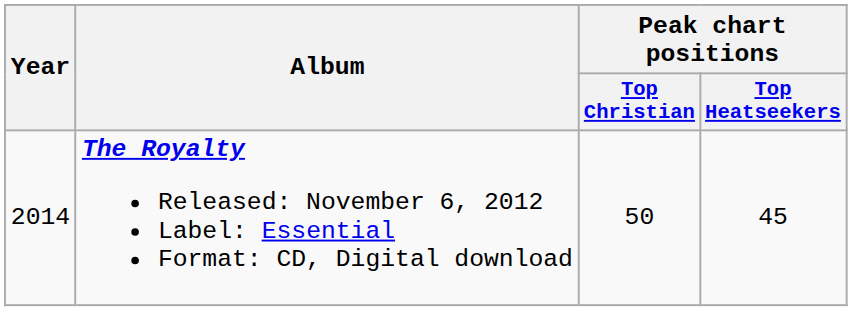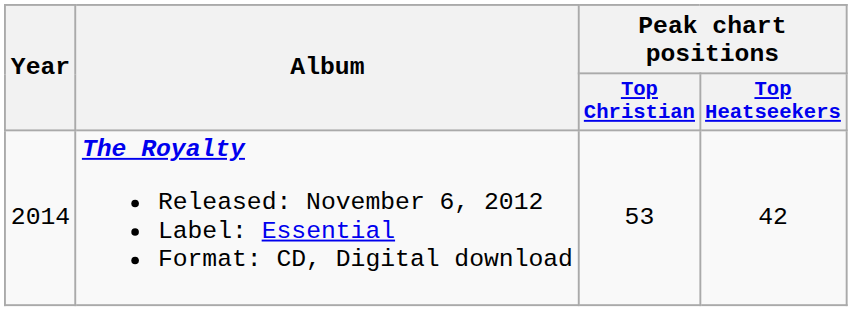row 3 | Peak chart positions / Top Christian: 50 -> 53
row 3 | Peak chart positions / Top Heatseekers: 45 -> 42
